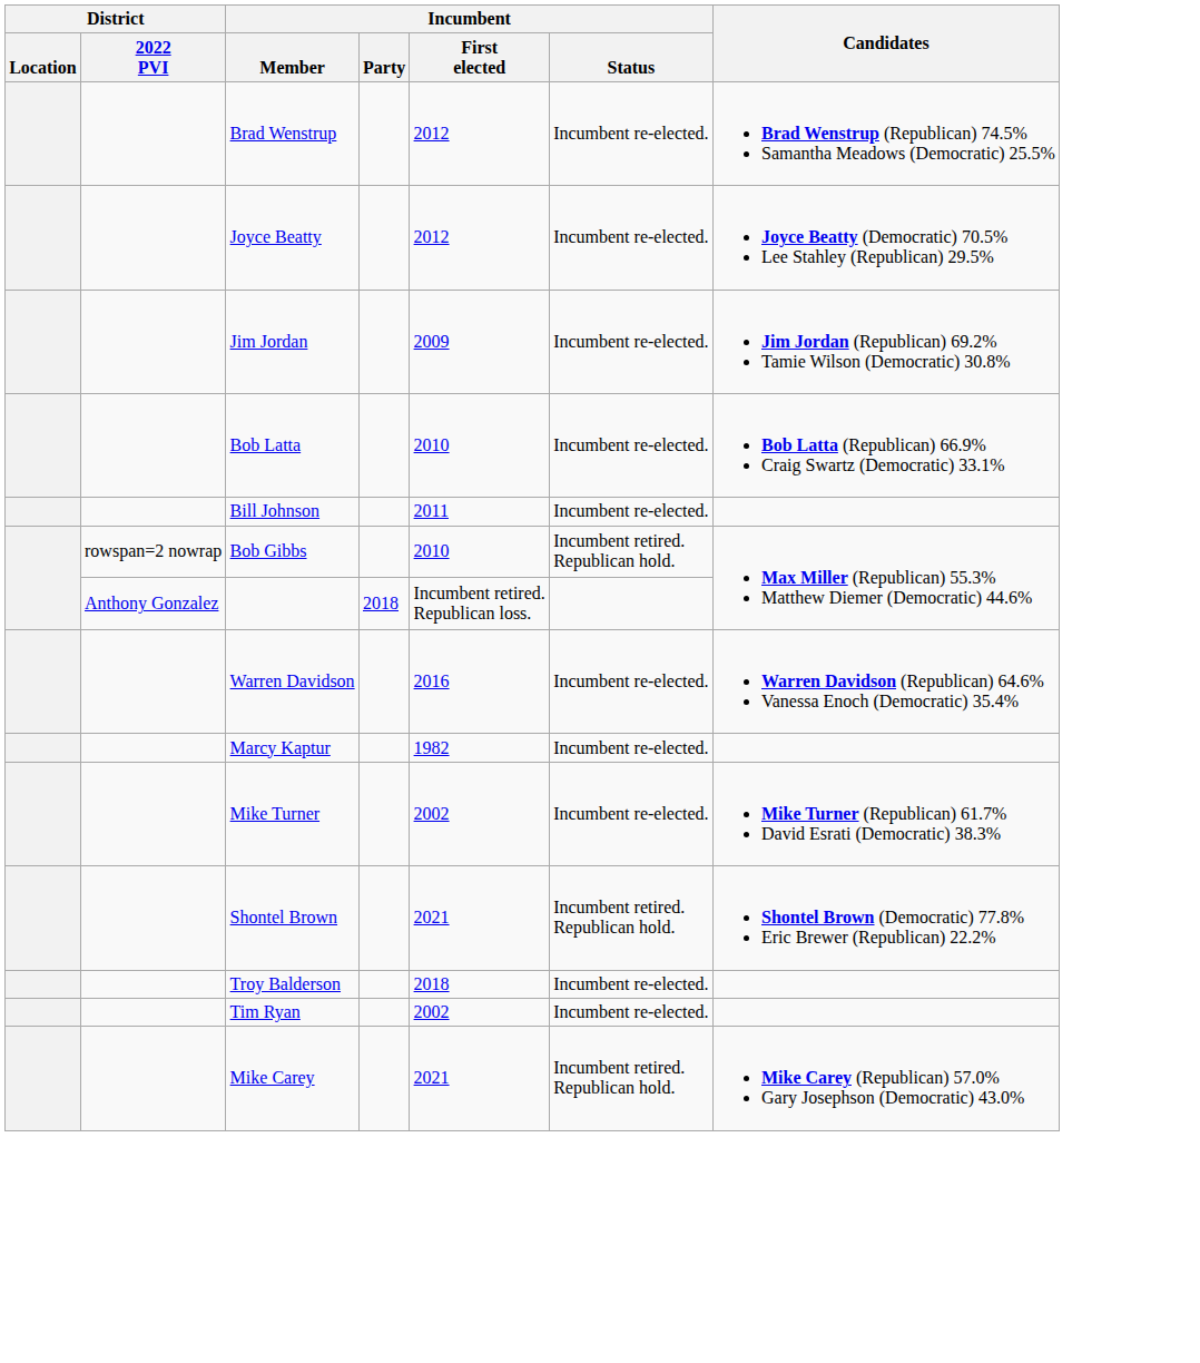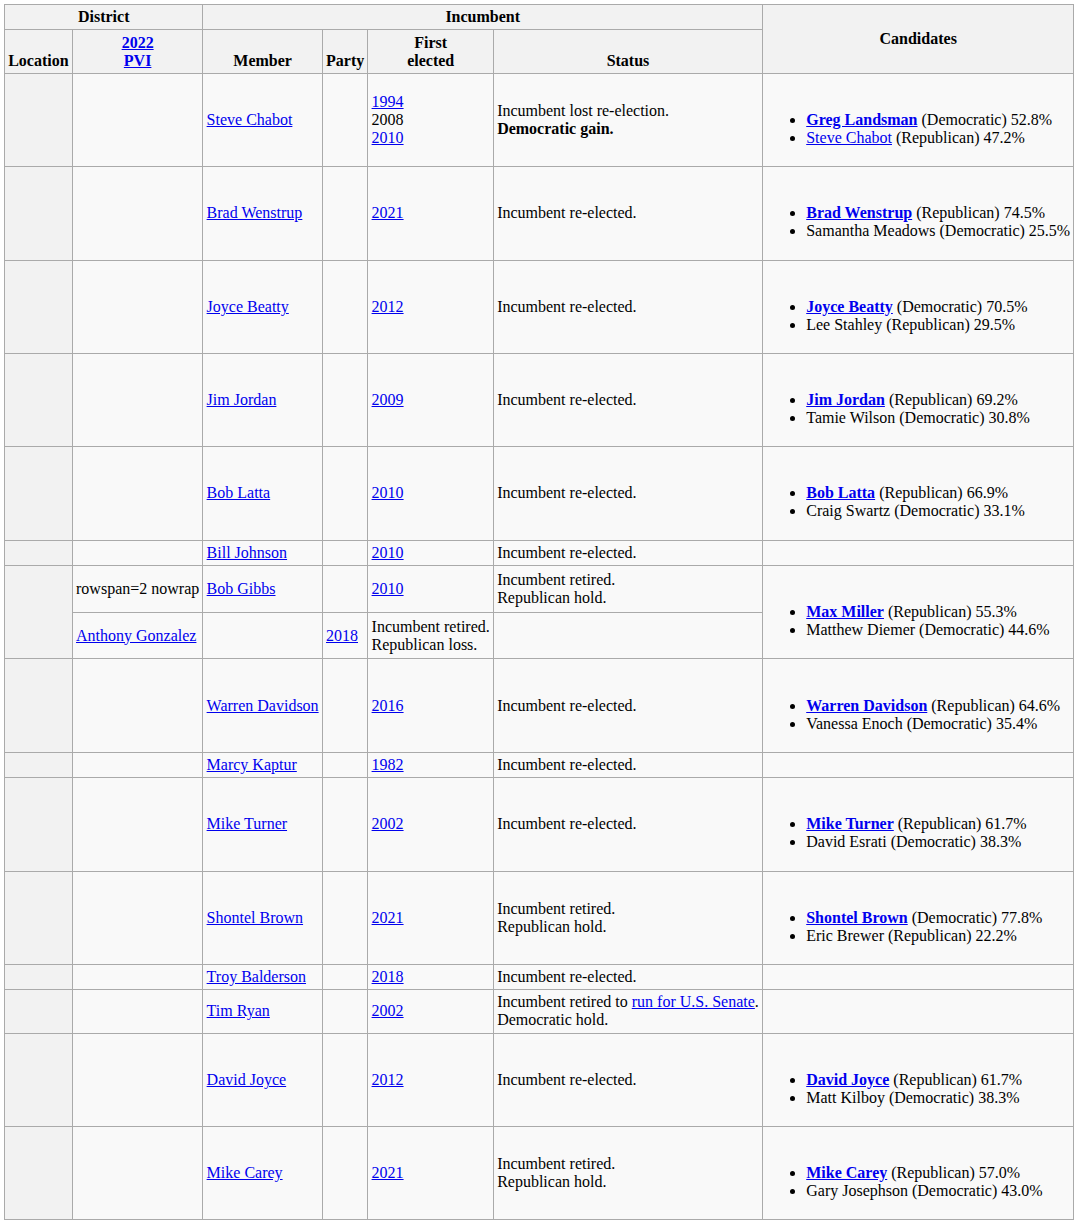+ row: Steve Chabot | 1994 2008 2010 | Incumbent lost re-election. Democratic gain. | Greg Landsman (Democratic) 52.8% Steve Chabot (Republican) 47.2%
Brad Wenstrup | Incumbent / First elected: 2012 -> 2021
Bill Johnson | Incumbent / First elected: 2011 -> 2010
Tim Ryan | Incumbent / Status: Incumbent re-elected. -> Incumbent retired to run for U.S. Senate. Democratic hold.
+ row: David Joyce | 2012 | Incumbent re-elected. | David Joyce (Republican) 61.7% Matt Kilboy (Democratic) 38.3%
